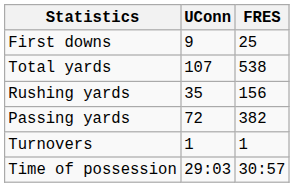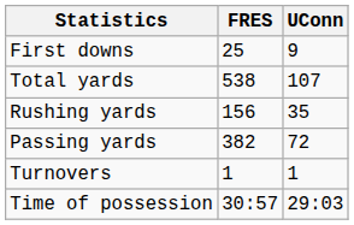columns swapped: UConn <-> FRES
